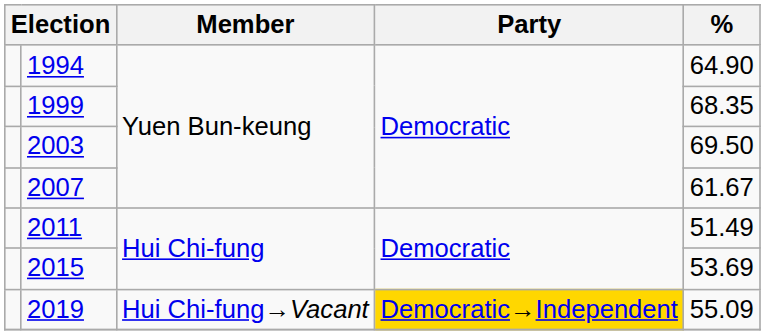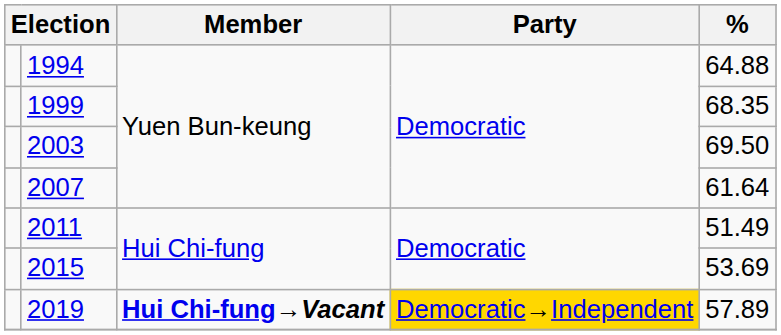1994 | %: 64.90 -> 64.88
2007 | %: 61.67 -> 61.64
2019 | Member: normal -> bold
2019 | %: 55.09 -> 57.89
